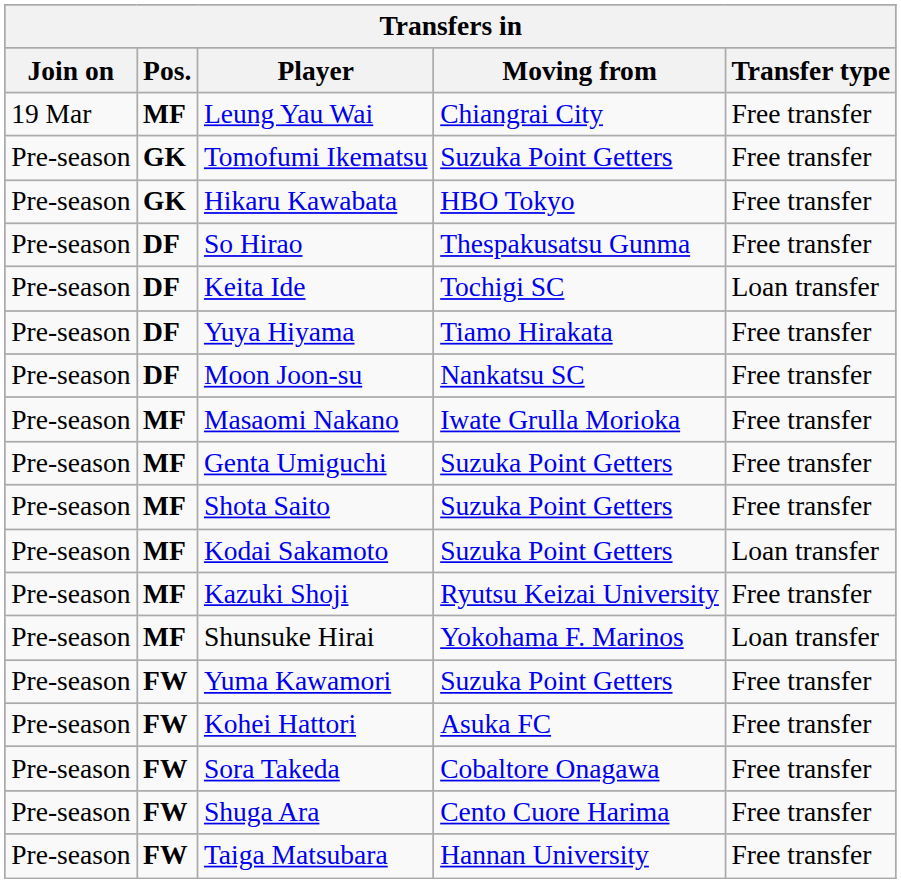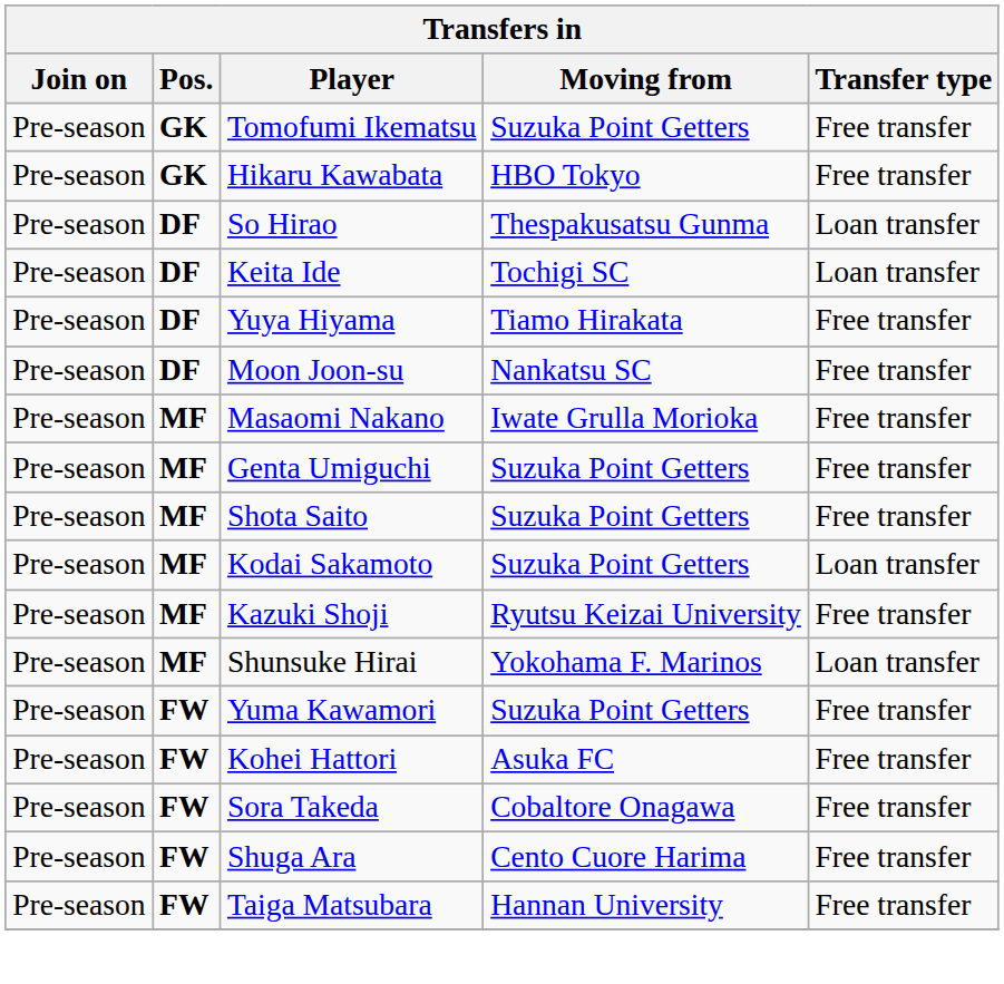- row: 19 Mar | MF | Leung Yau Wai | Chiangrai City | Free transfer
So Hirao | Transfer type: Free transfer -> Loan transfer
